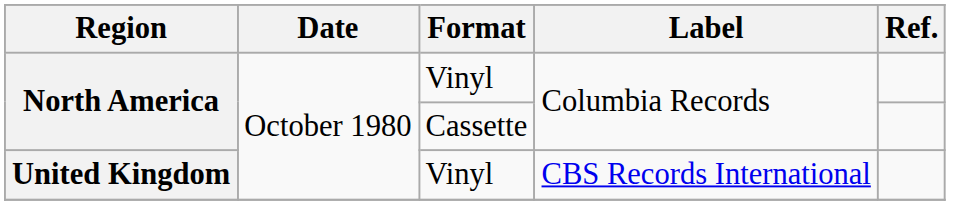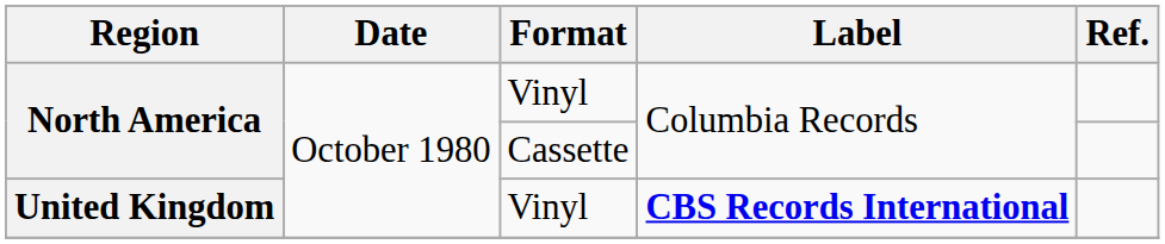United Kingdom | Label: normal -> bold
